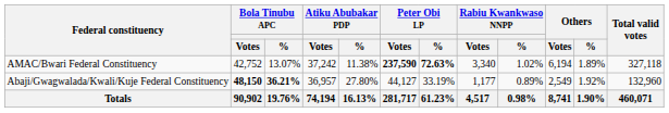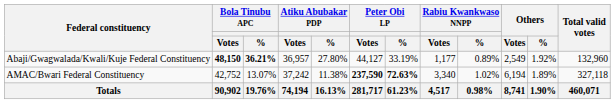rows swapped: Abaji/Gwagwalada/Kwali/Kuje Federal Constituency <-> AMAC/Bwari Federal Constituency
